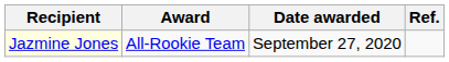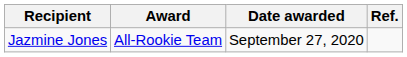row 2 | Recipient: lightyellow background -> no background
